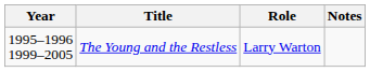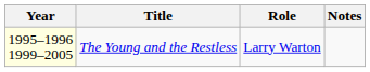The Young and the Restless | Year: no background -> lightyellow background
